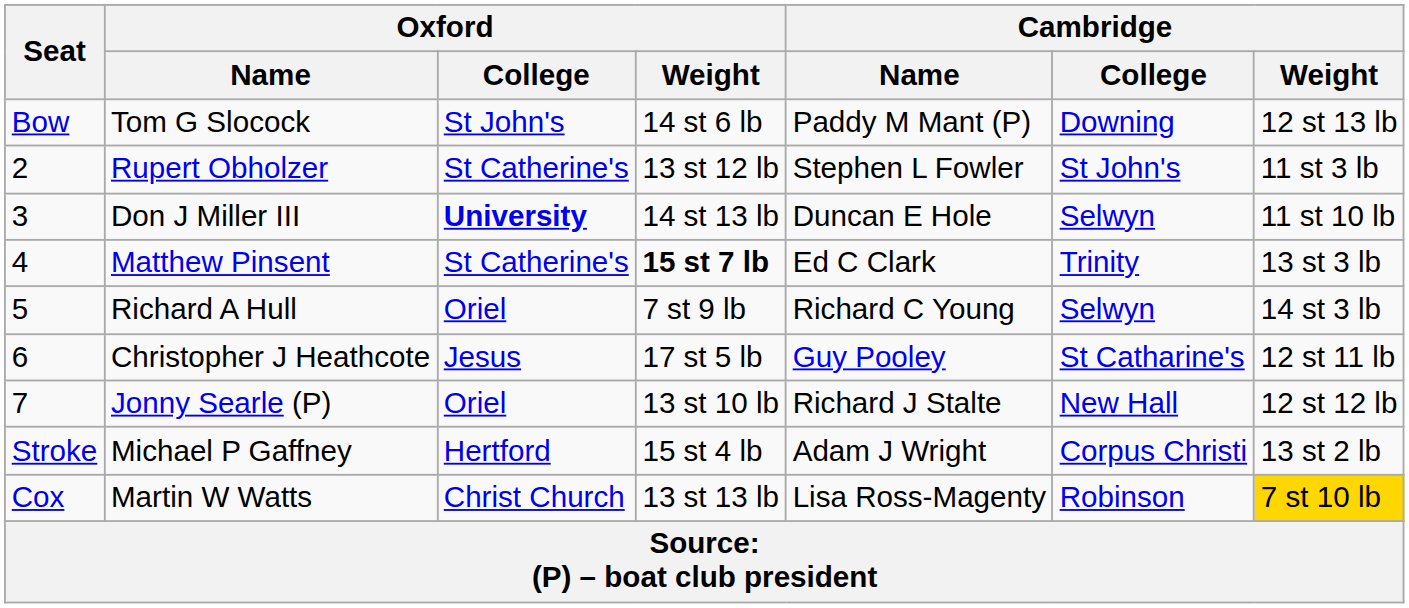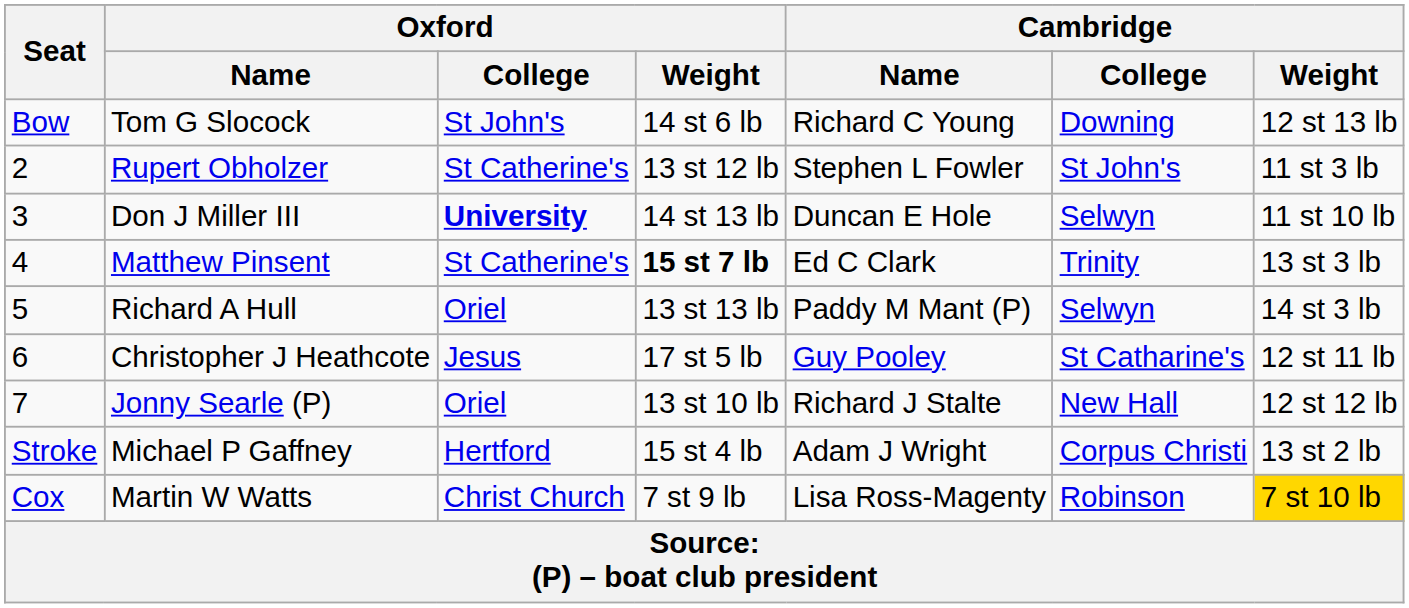Tom G Slocock | Cambridge / Name: Paddy M Mant (P) -> Richard C Young
Richard A Hull | Oxford / Weight: 7 st 9 lb -> 13 st 13 lb
Richard A Hull | Cambridge / Name: Richard C Young -> Paddy M Mant (P)
Martin W Watts | Oxford / Weight: 13 st 13 lb -> 7 st 9 lb
